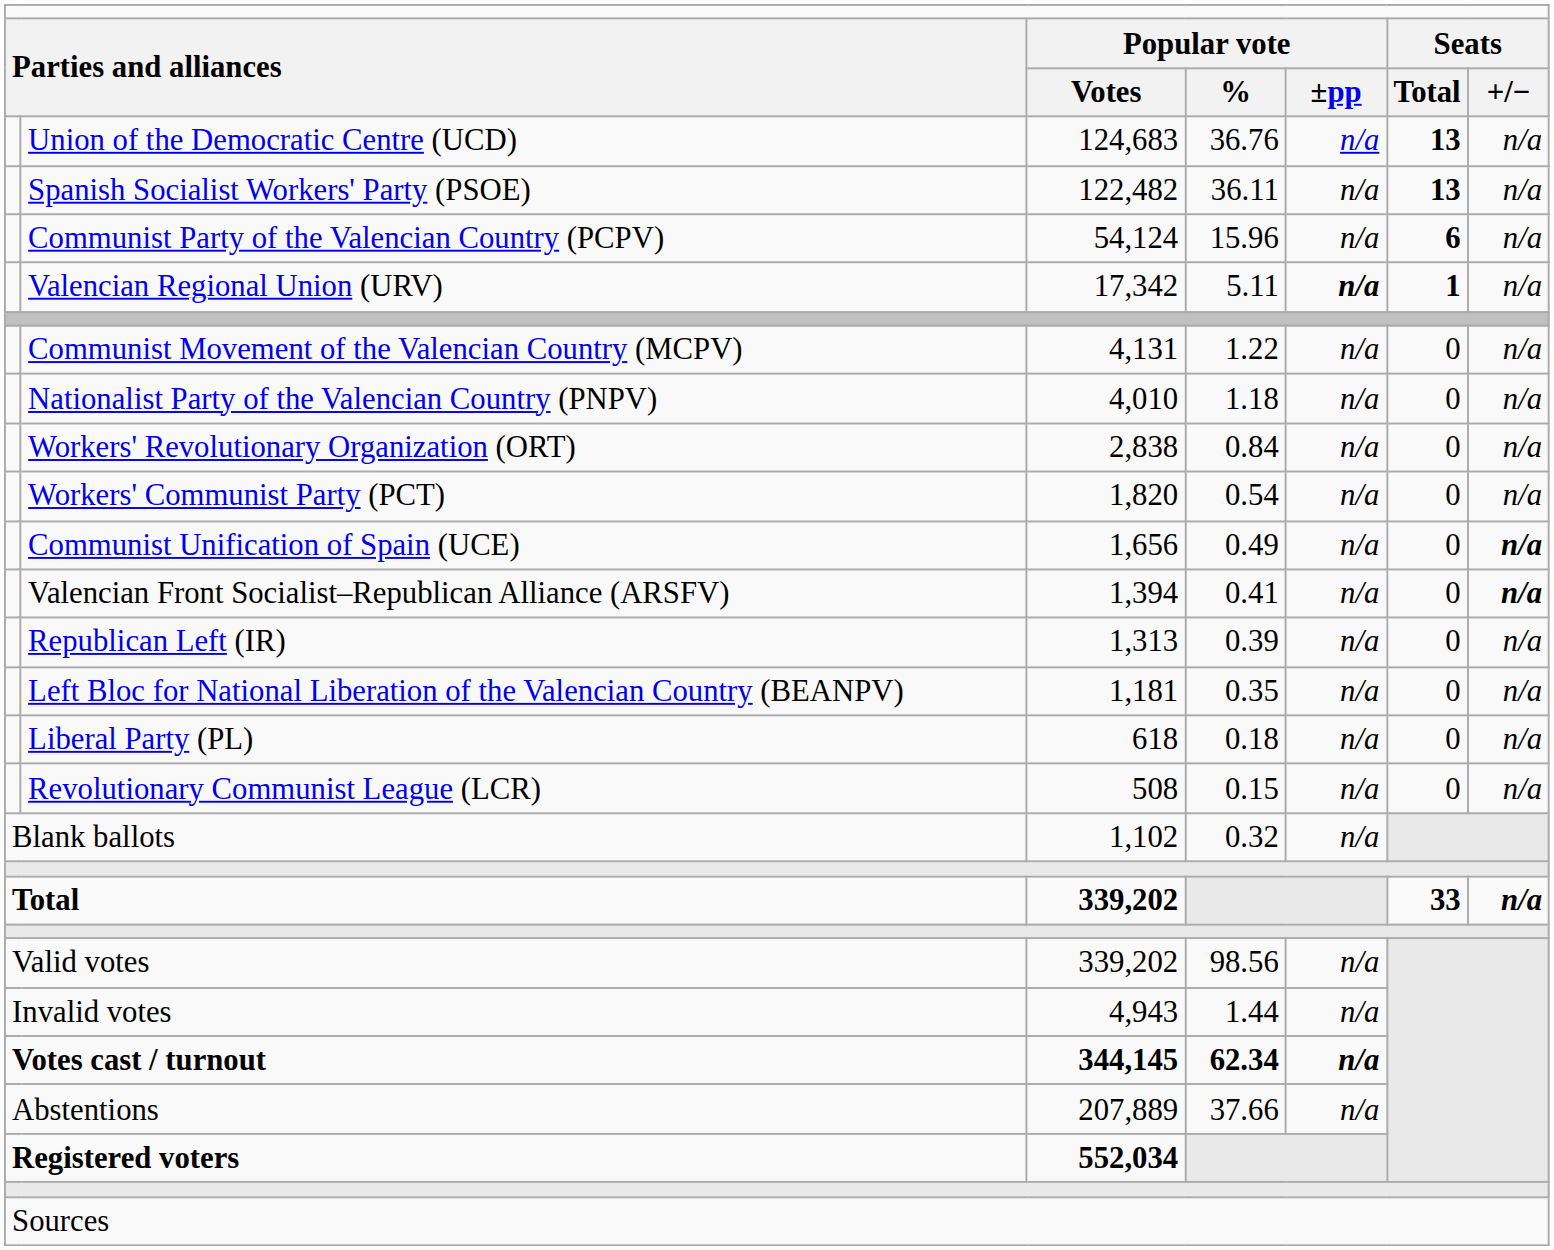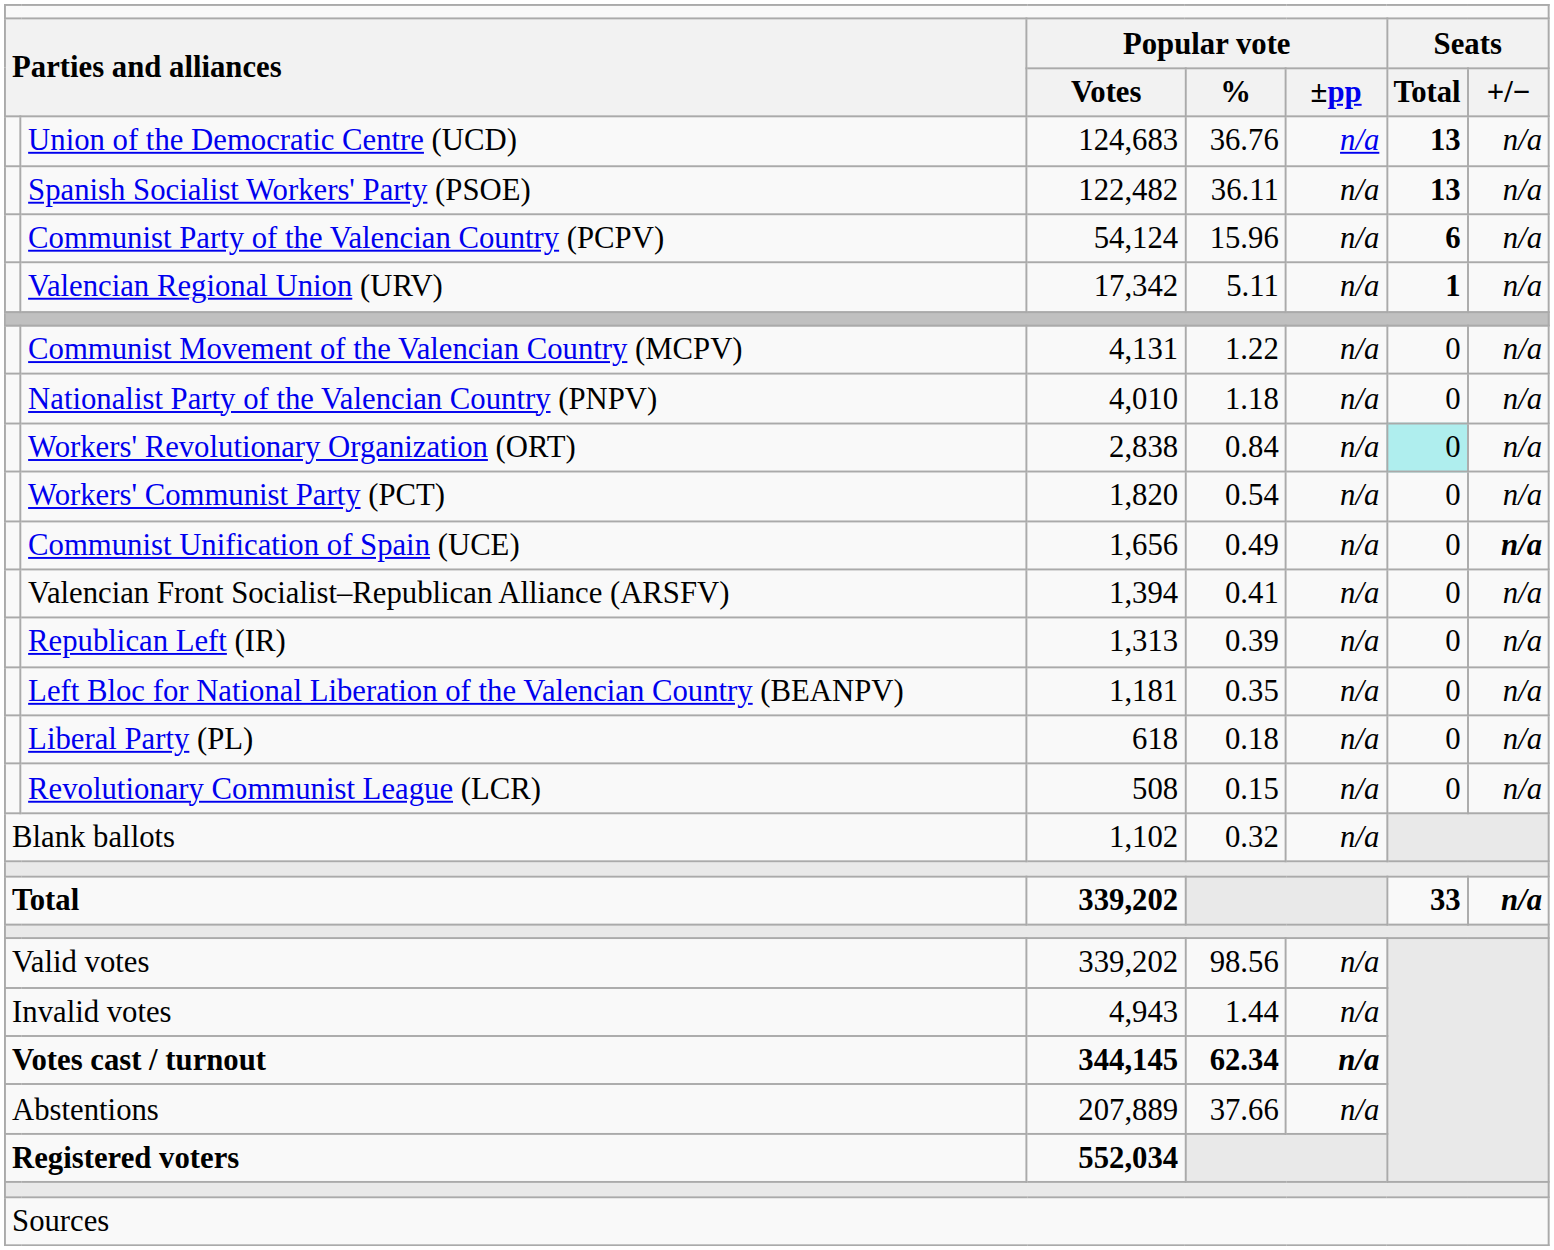Valencian Regional Union (URV) | column 5: bold -> normal
Workers' Revolutionary Organization (ORT) | column 6: no background -> paleturquoise background
Valencian Front Socialist–Republican Alliance (ARSFV) | column 7: bold -> normal
